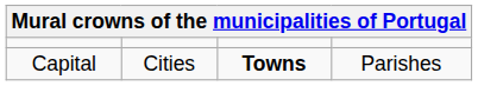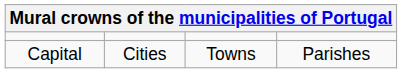Capital | column 3: bold -> normal
